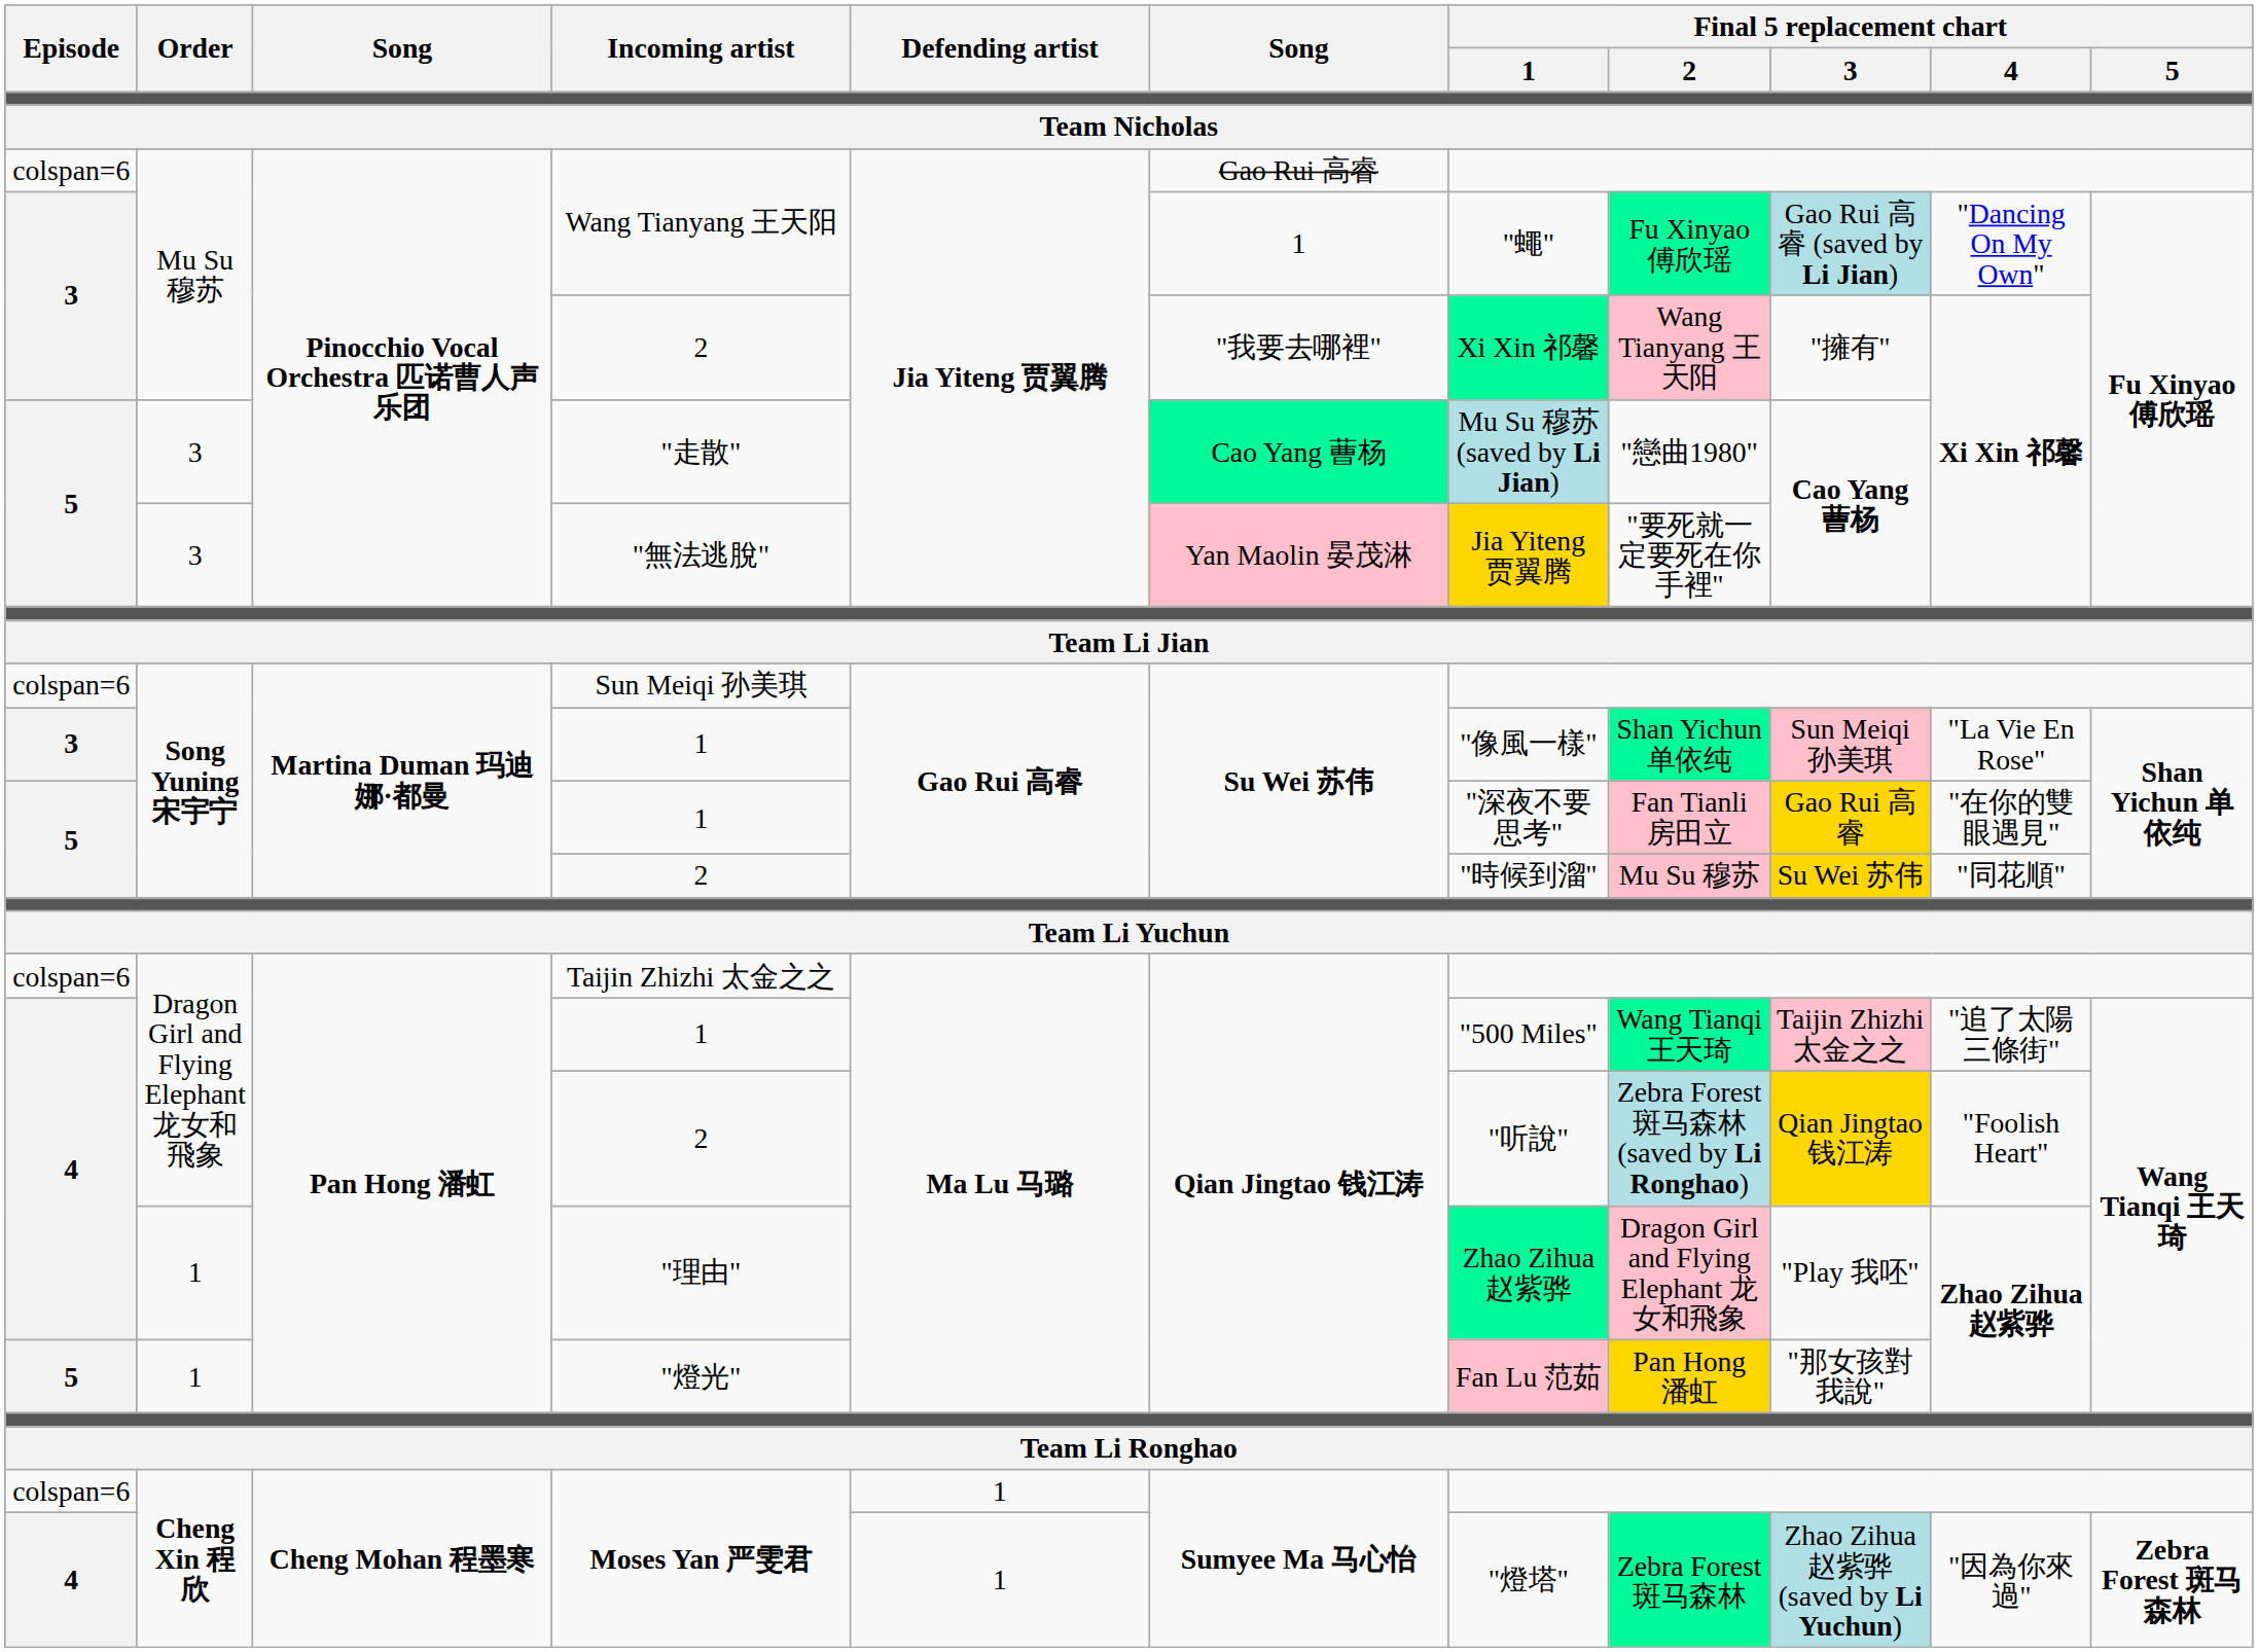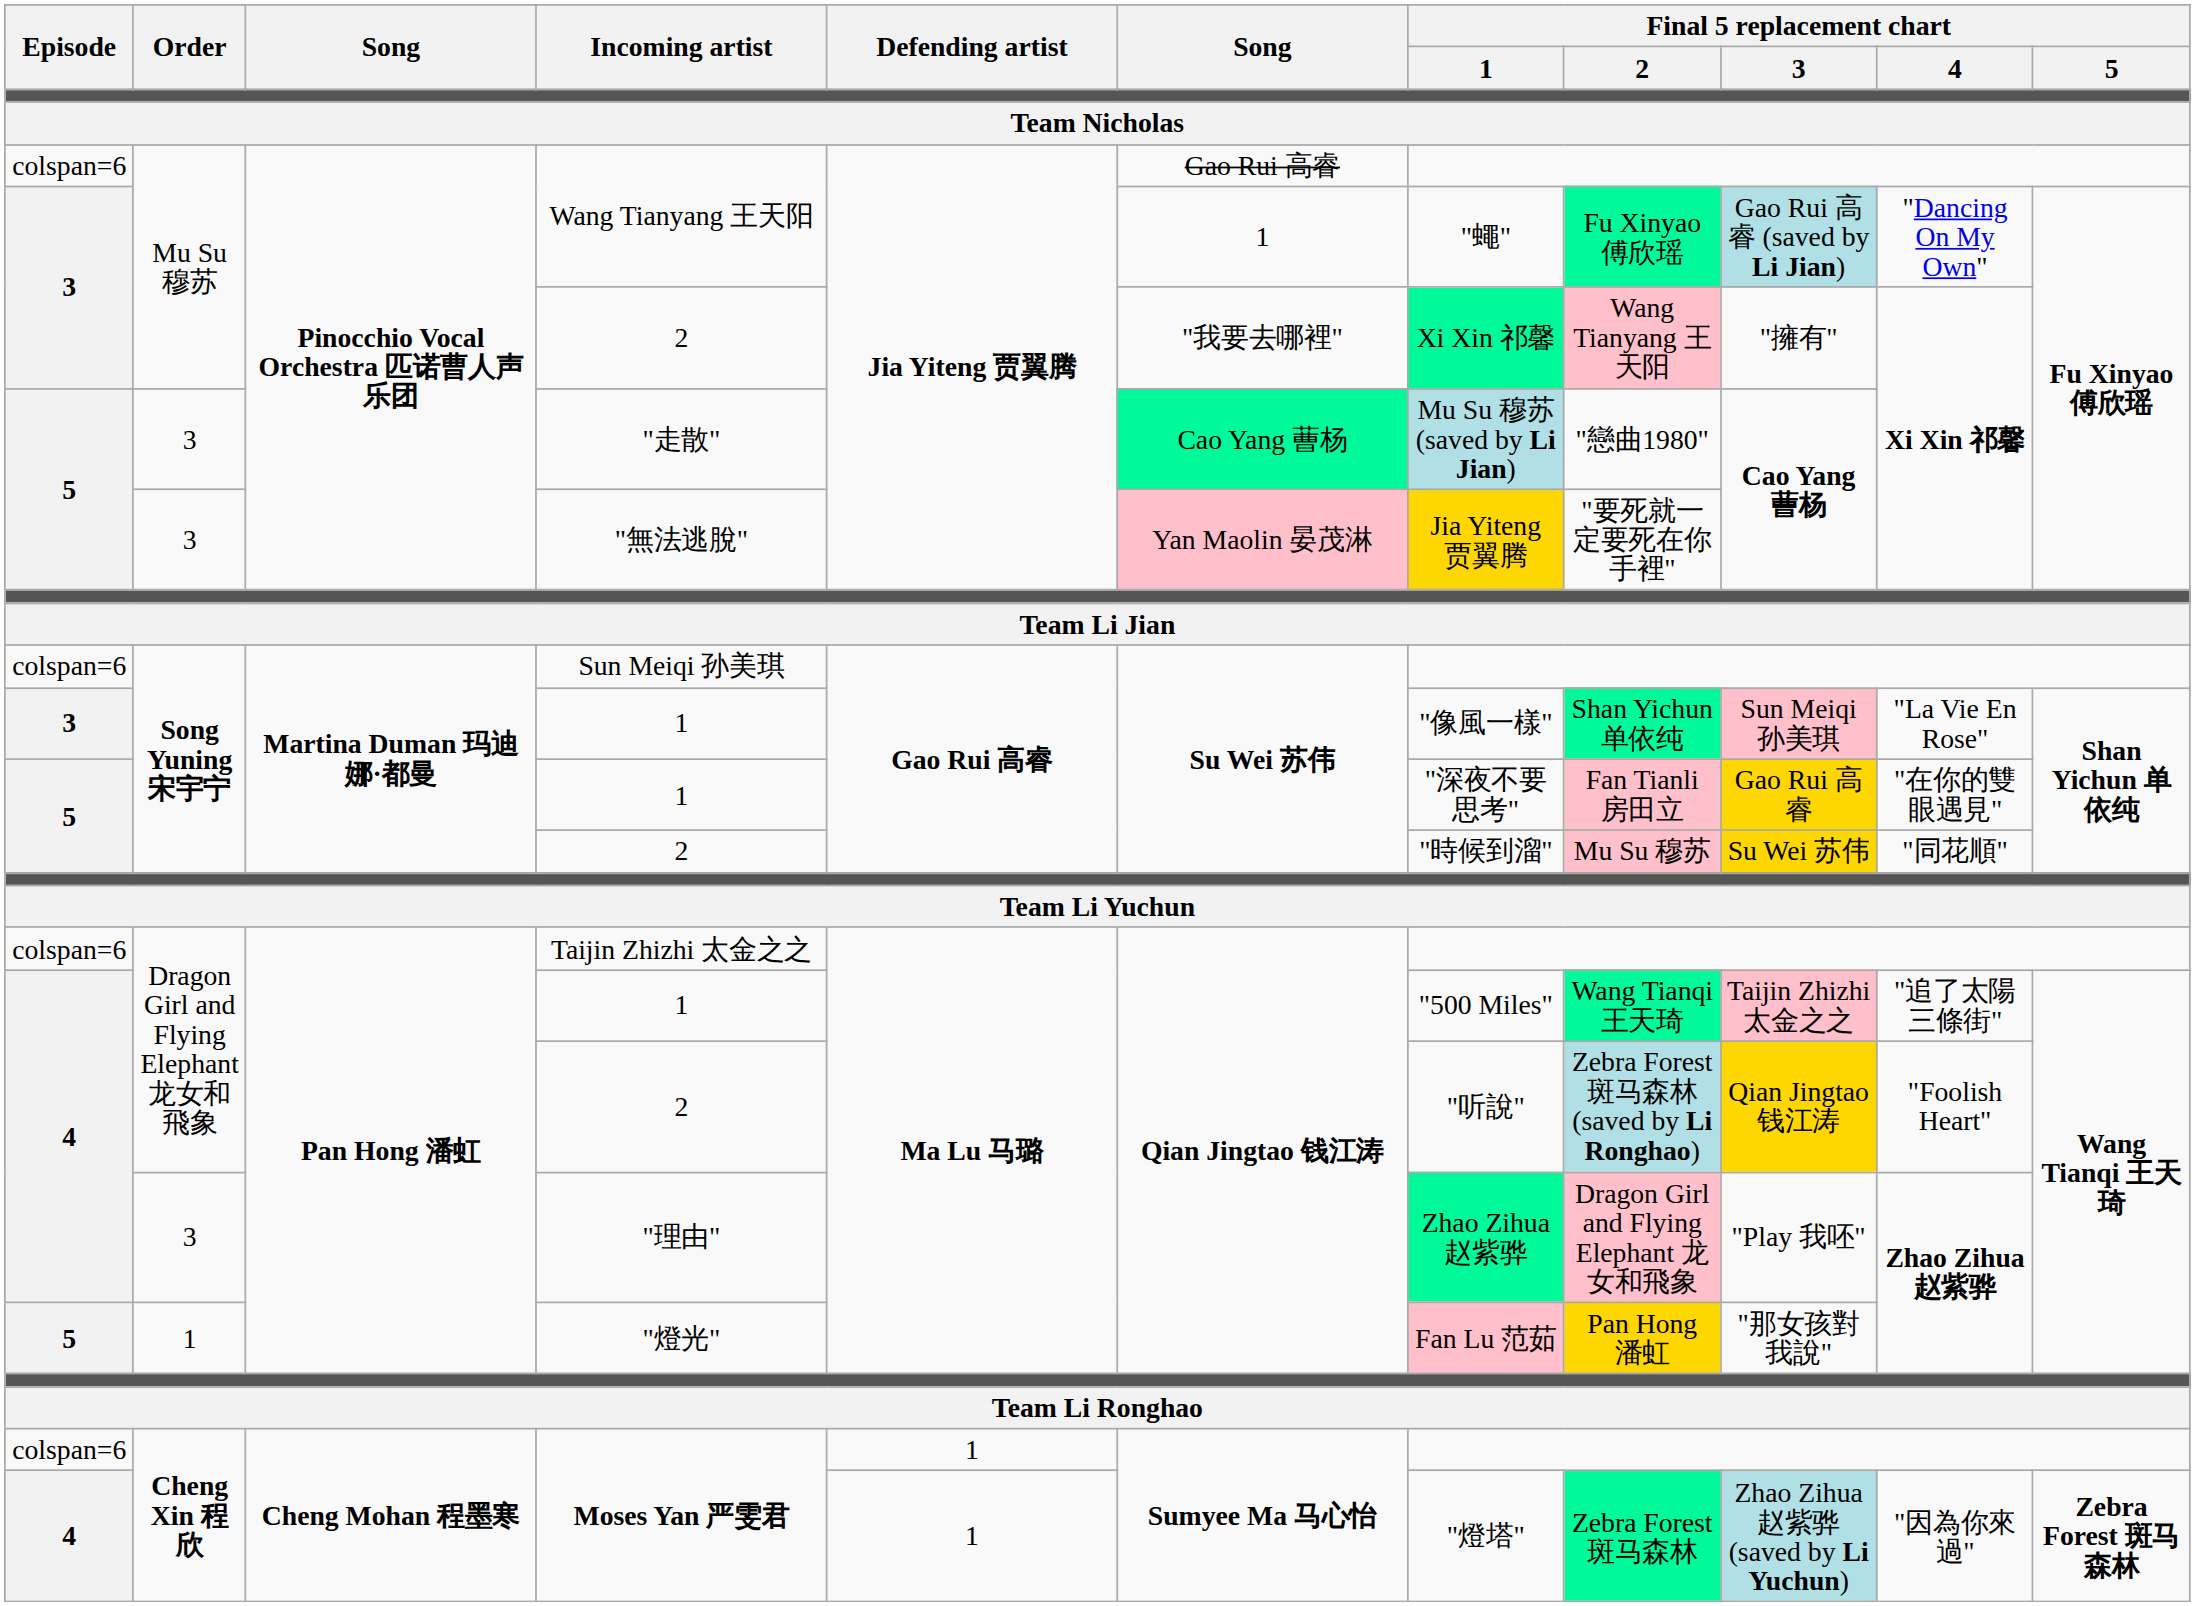"理由" | Order: 1 -> 3
